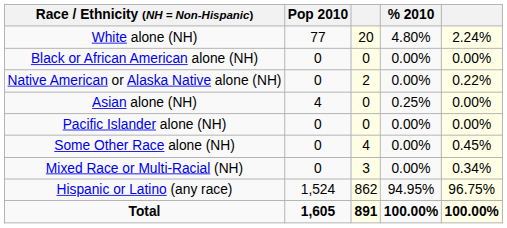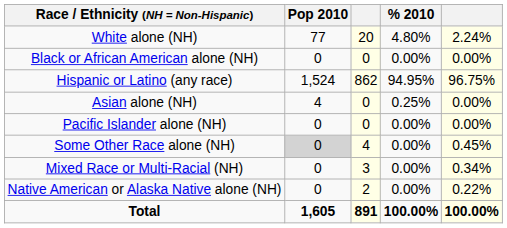rows swapped: Native American or Alaska Native alone (NH) <-> Hispanic or Latino (any race)
Some Other Race alone (NH) | Pop 2010: no background -> lightgrey background
